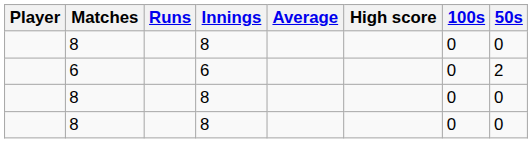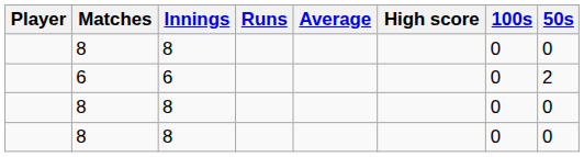columns swapped: Innings <-> Runs
